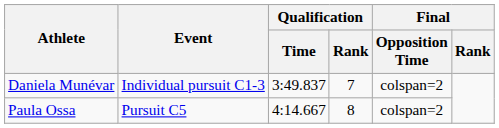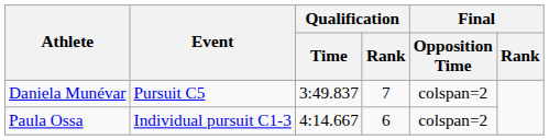Daniela Munévar | Event: Individual pursuit C1-3 -> Pursuit C5
Paula Ossa | Event: Pursuit C5 -> Individual pursuit C1-3
Paula Ossa | Qualification / Rank: 8 -> 6
